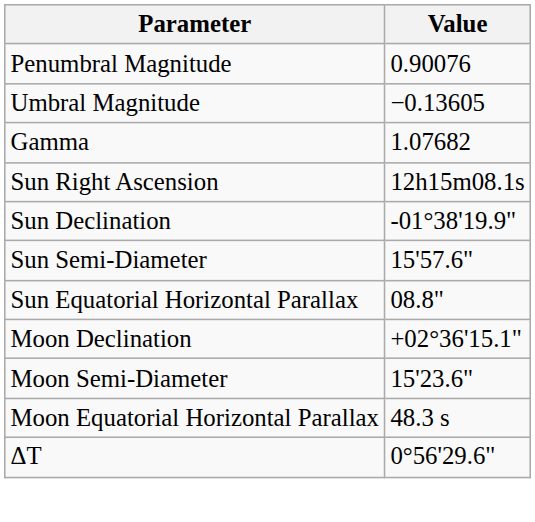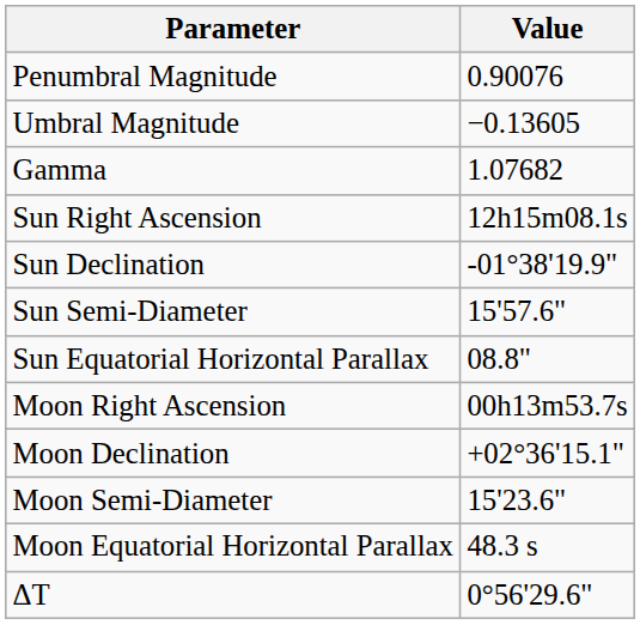+ row: Moon Right Ascension | 00h13m53.7s
